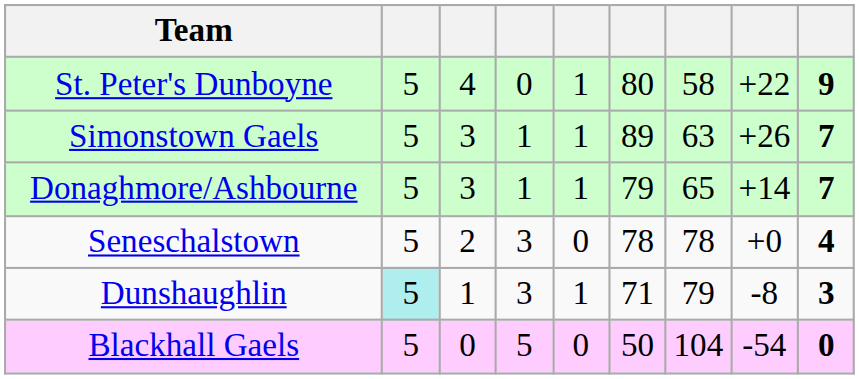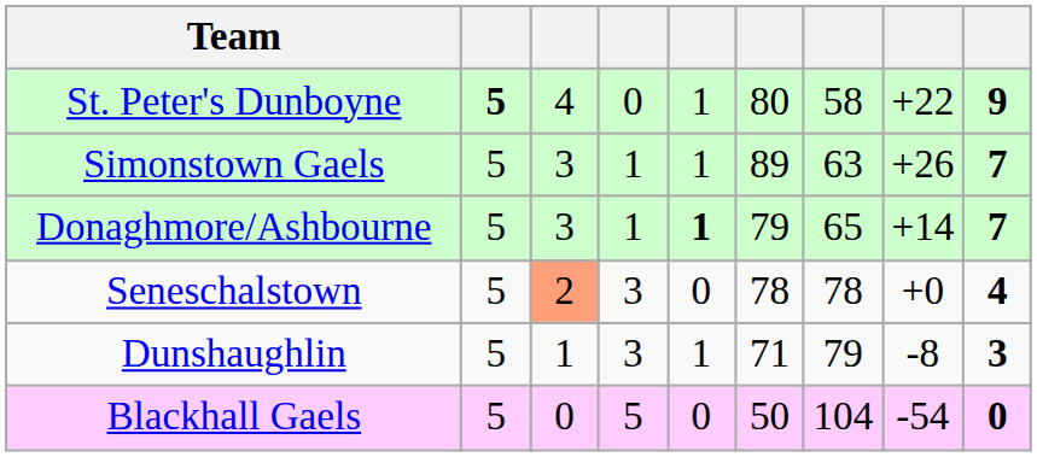St. Peter's Dunboyne | column 2: normal -> bold
Donaghmore/Ashbourne | column 5: normal -> bold
Seneschalstown | column 3: no background -> lightsalmon background
Dunshaughlin | column 2: paleturquoise background -> no background
